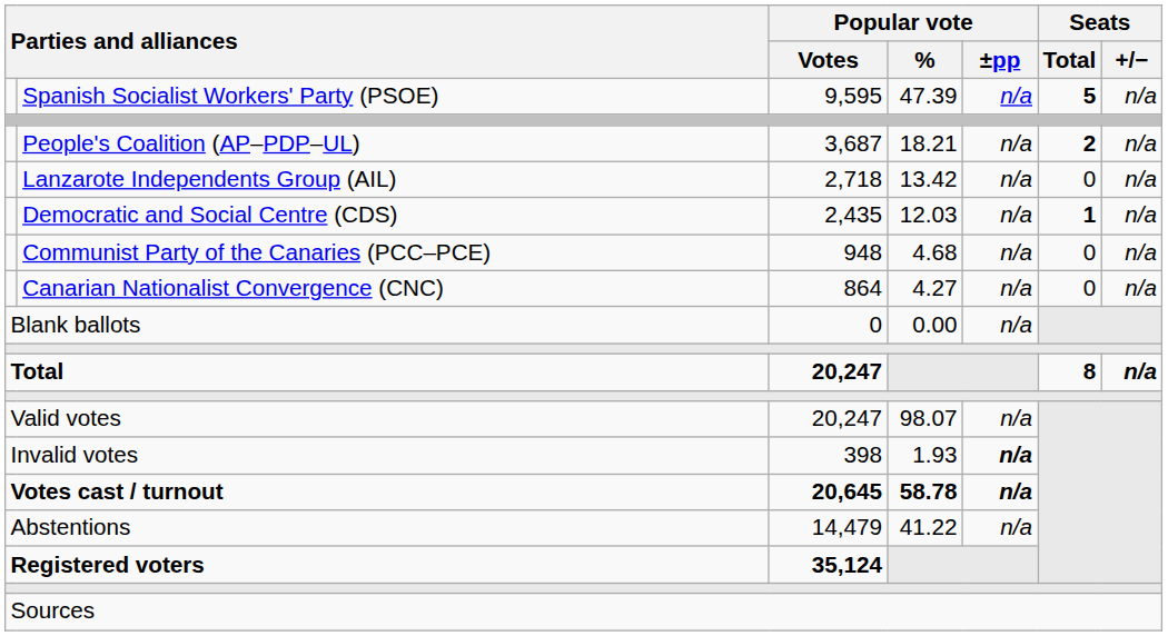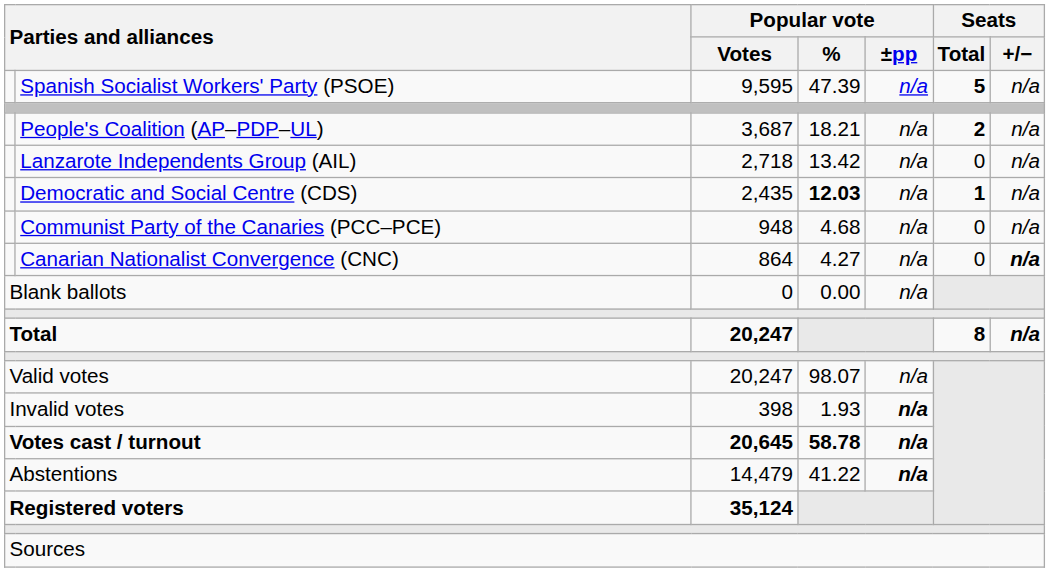Democratic and Social Centre (CDS) | Popular vote / %: normal -> bold
Canarian Nationalist Convergence (CNC) | Seats / +/−: normal -> bold
Abstentions | Popular vote / ±pp: normal -> bold
